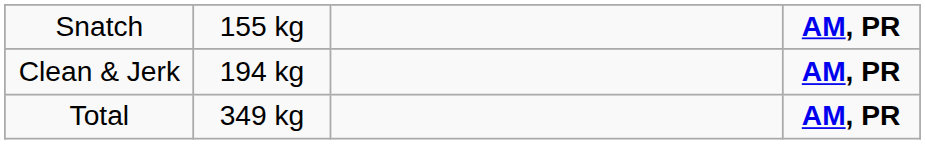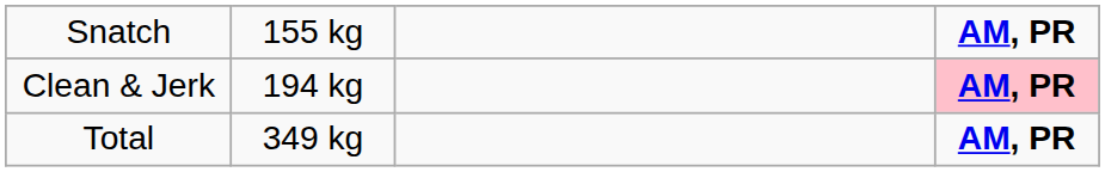Clean & Jerk | column 4: no background -> pink background
